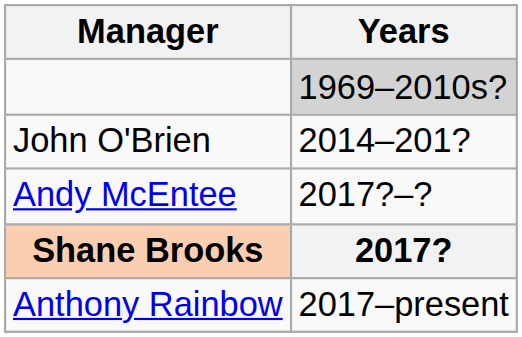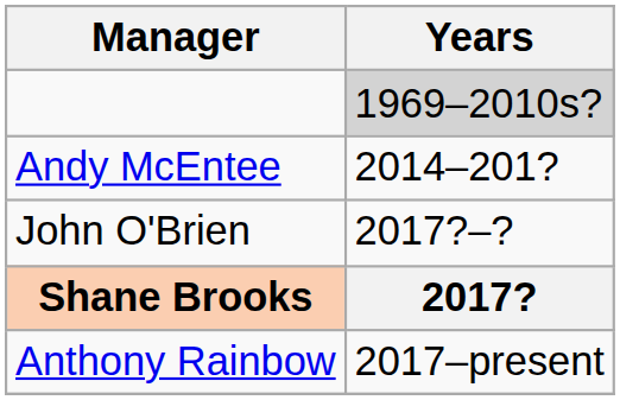row 3 | Manager: John O'Brien -> Andy McEntee
row 4 | Manager: Andy McEntee -> John O'Brien
